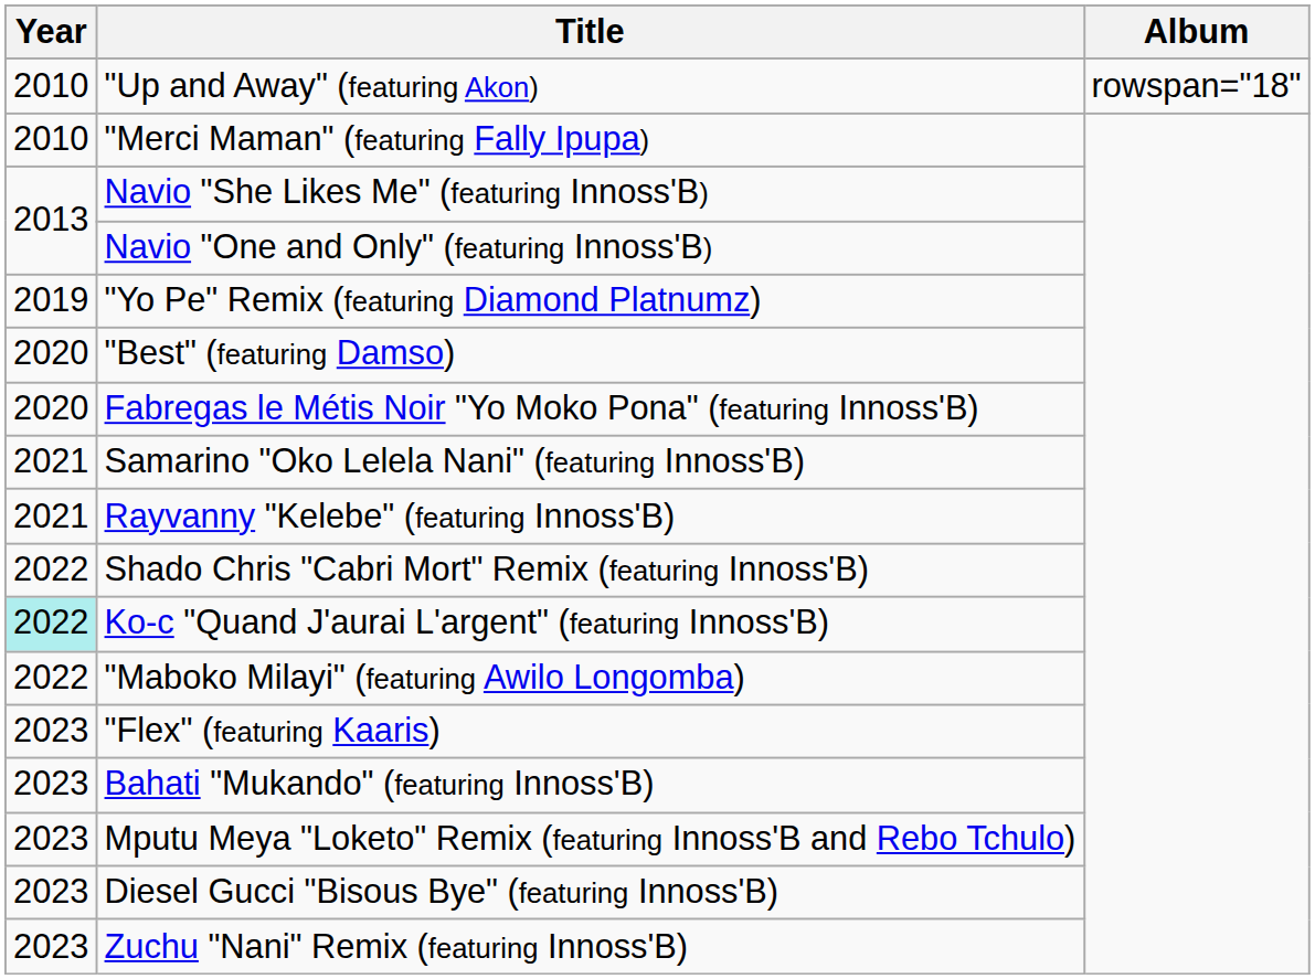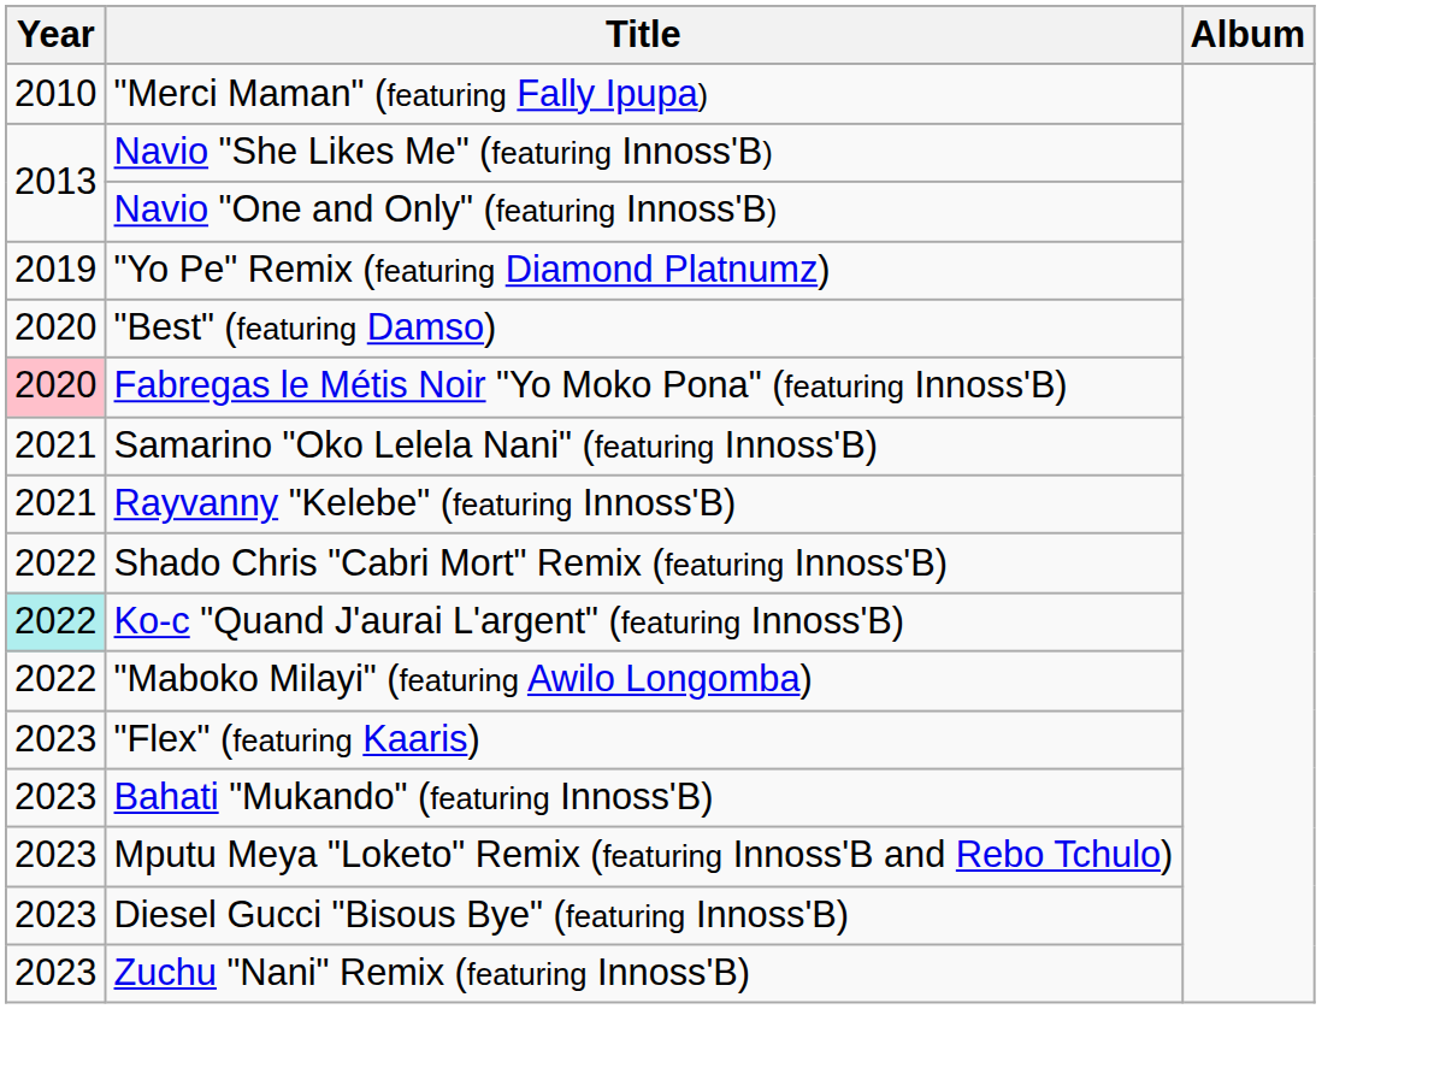- row: 2010 | "Up and Away" (featuring Akon) | rowspan="18"
Fabregas le Métis Noir "Yo Moko Pona" (featuring Innoss'B) | Year: no background -> pink background
